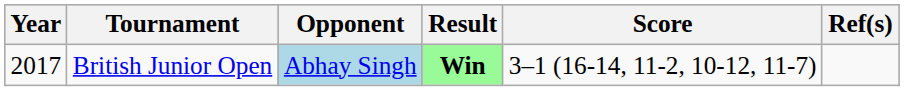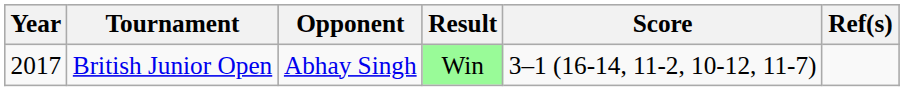British Junior Open | Opponent: lightblue background -> no background
British Junior Open | Result: bold -> normal
